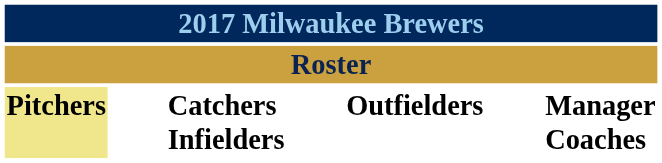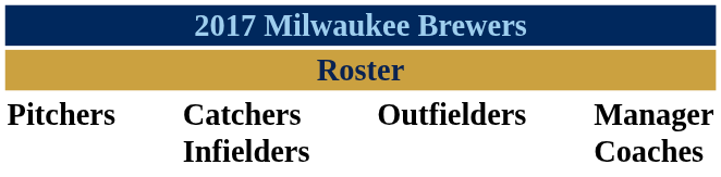Pitchers | column 1: khaki background -> no background
